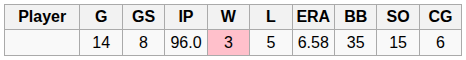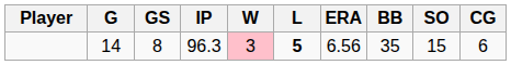row 2 | IP: 96.0 -> 96.3
row 2 | L: normal -> bold
row 2 | ERA: 6.58 -> 6.56
